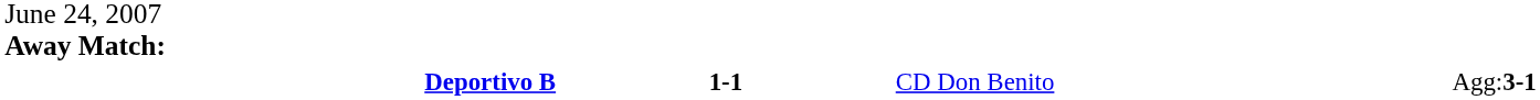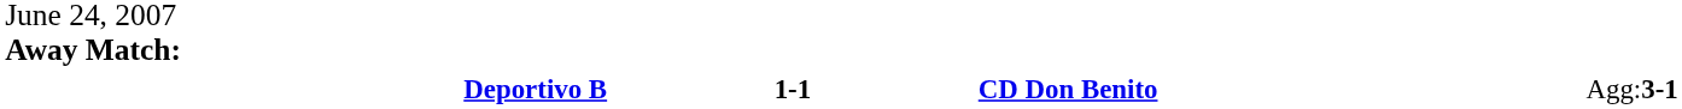Deportivo B | column 3: normal -> bold
